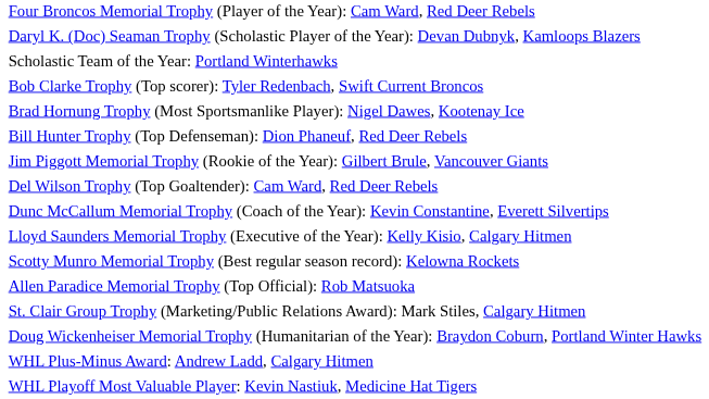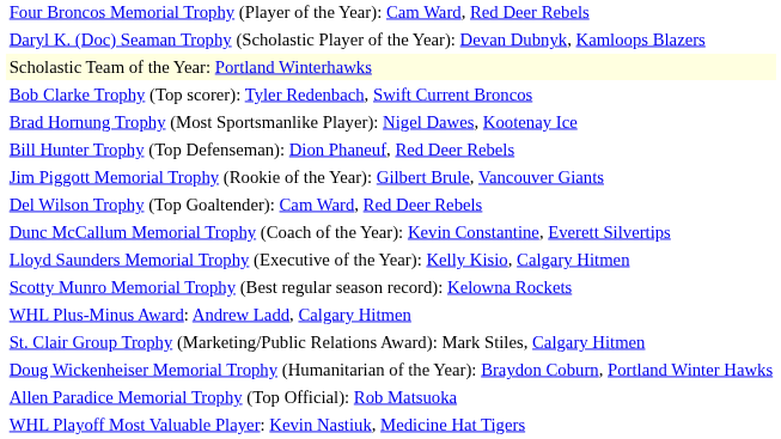row 3 | column 1: no background -> lightyellow background
row 12 | column 1: Allen Paradice Memorial Trophy (Top Official): Rob Matsuoka -> WHL Plus-Minus Award: Andrew Ladd, Calgary Hitmen
row 15 | column 1: WHL Plus-Minus Award: Andrew Ladd, Calgary Hitmen -> Allen Paradice Memorial Trophy (Top Official): Rob Matsuoka
